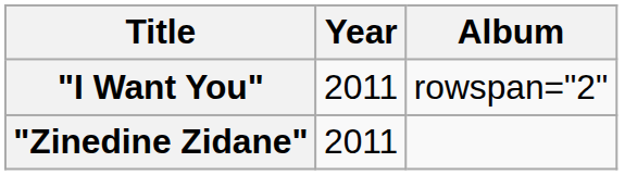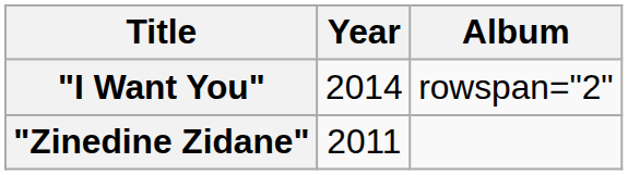"I Want You" | Year: 2011 -> 2014
